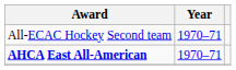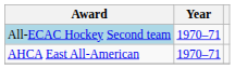row 2 | Award: no background -> lightblue background
row 3 | Award: bold -> normal
